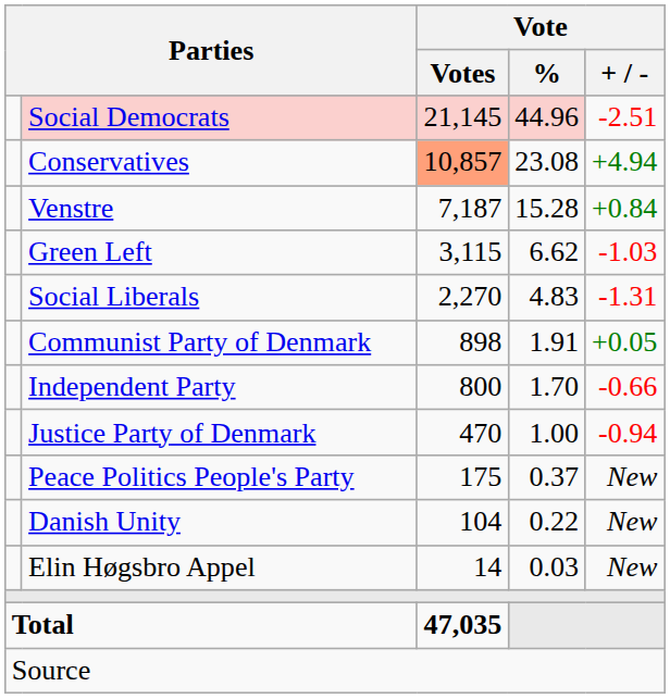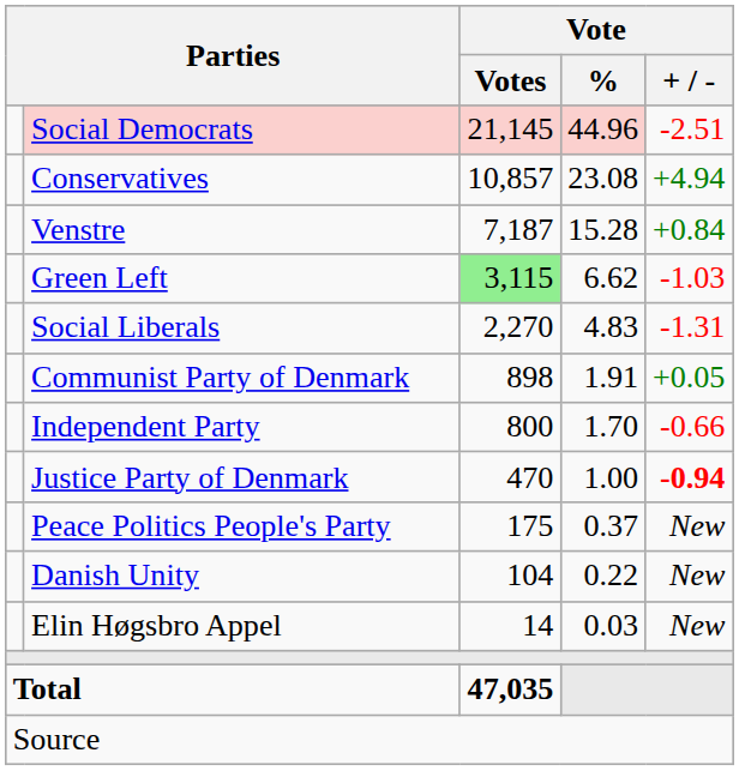Conservatives | Vote / Votes: lightsalmon background -> no background
Green Left | Vote / Votes: no background -> lightgreen background
Justice Party of Denmark | Vote / + / -: normal -> bold
